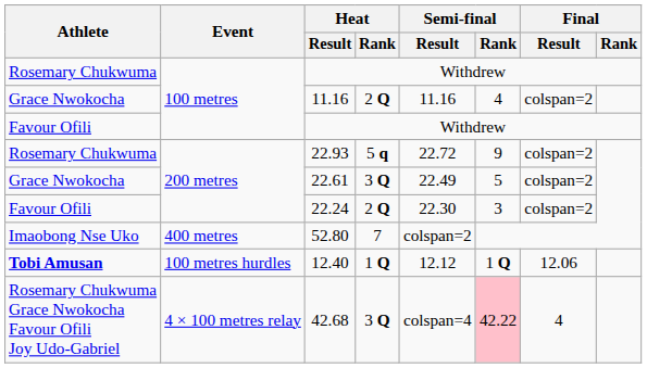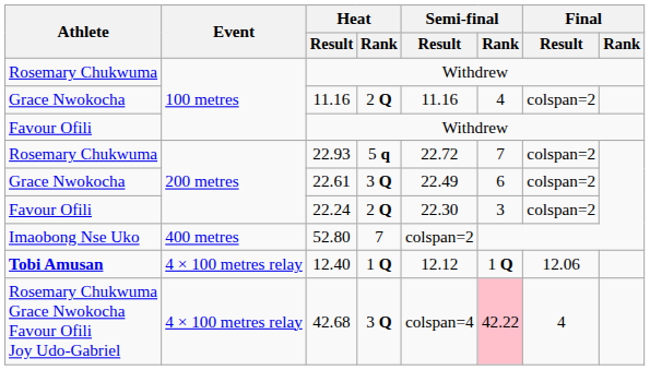22.93 | Semi-final / Rank: 9 -> 7
22.61 | Semi-final / Rank: 5 -> 6
12.40 | Event: 100 metres hurdles -> 4 × 100 metres relay
